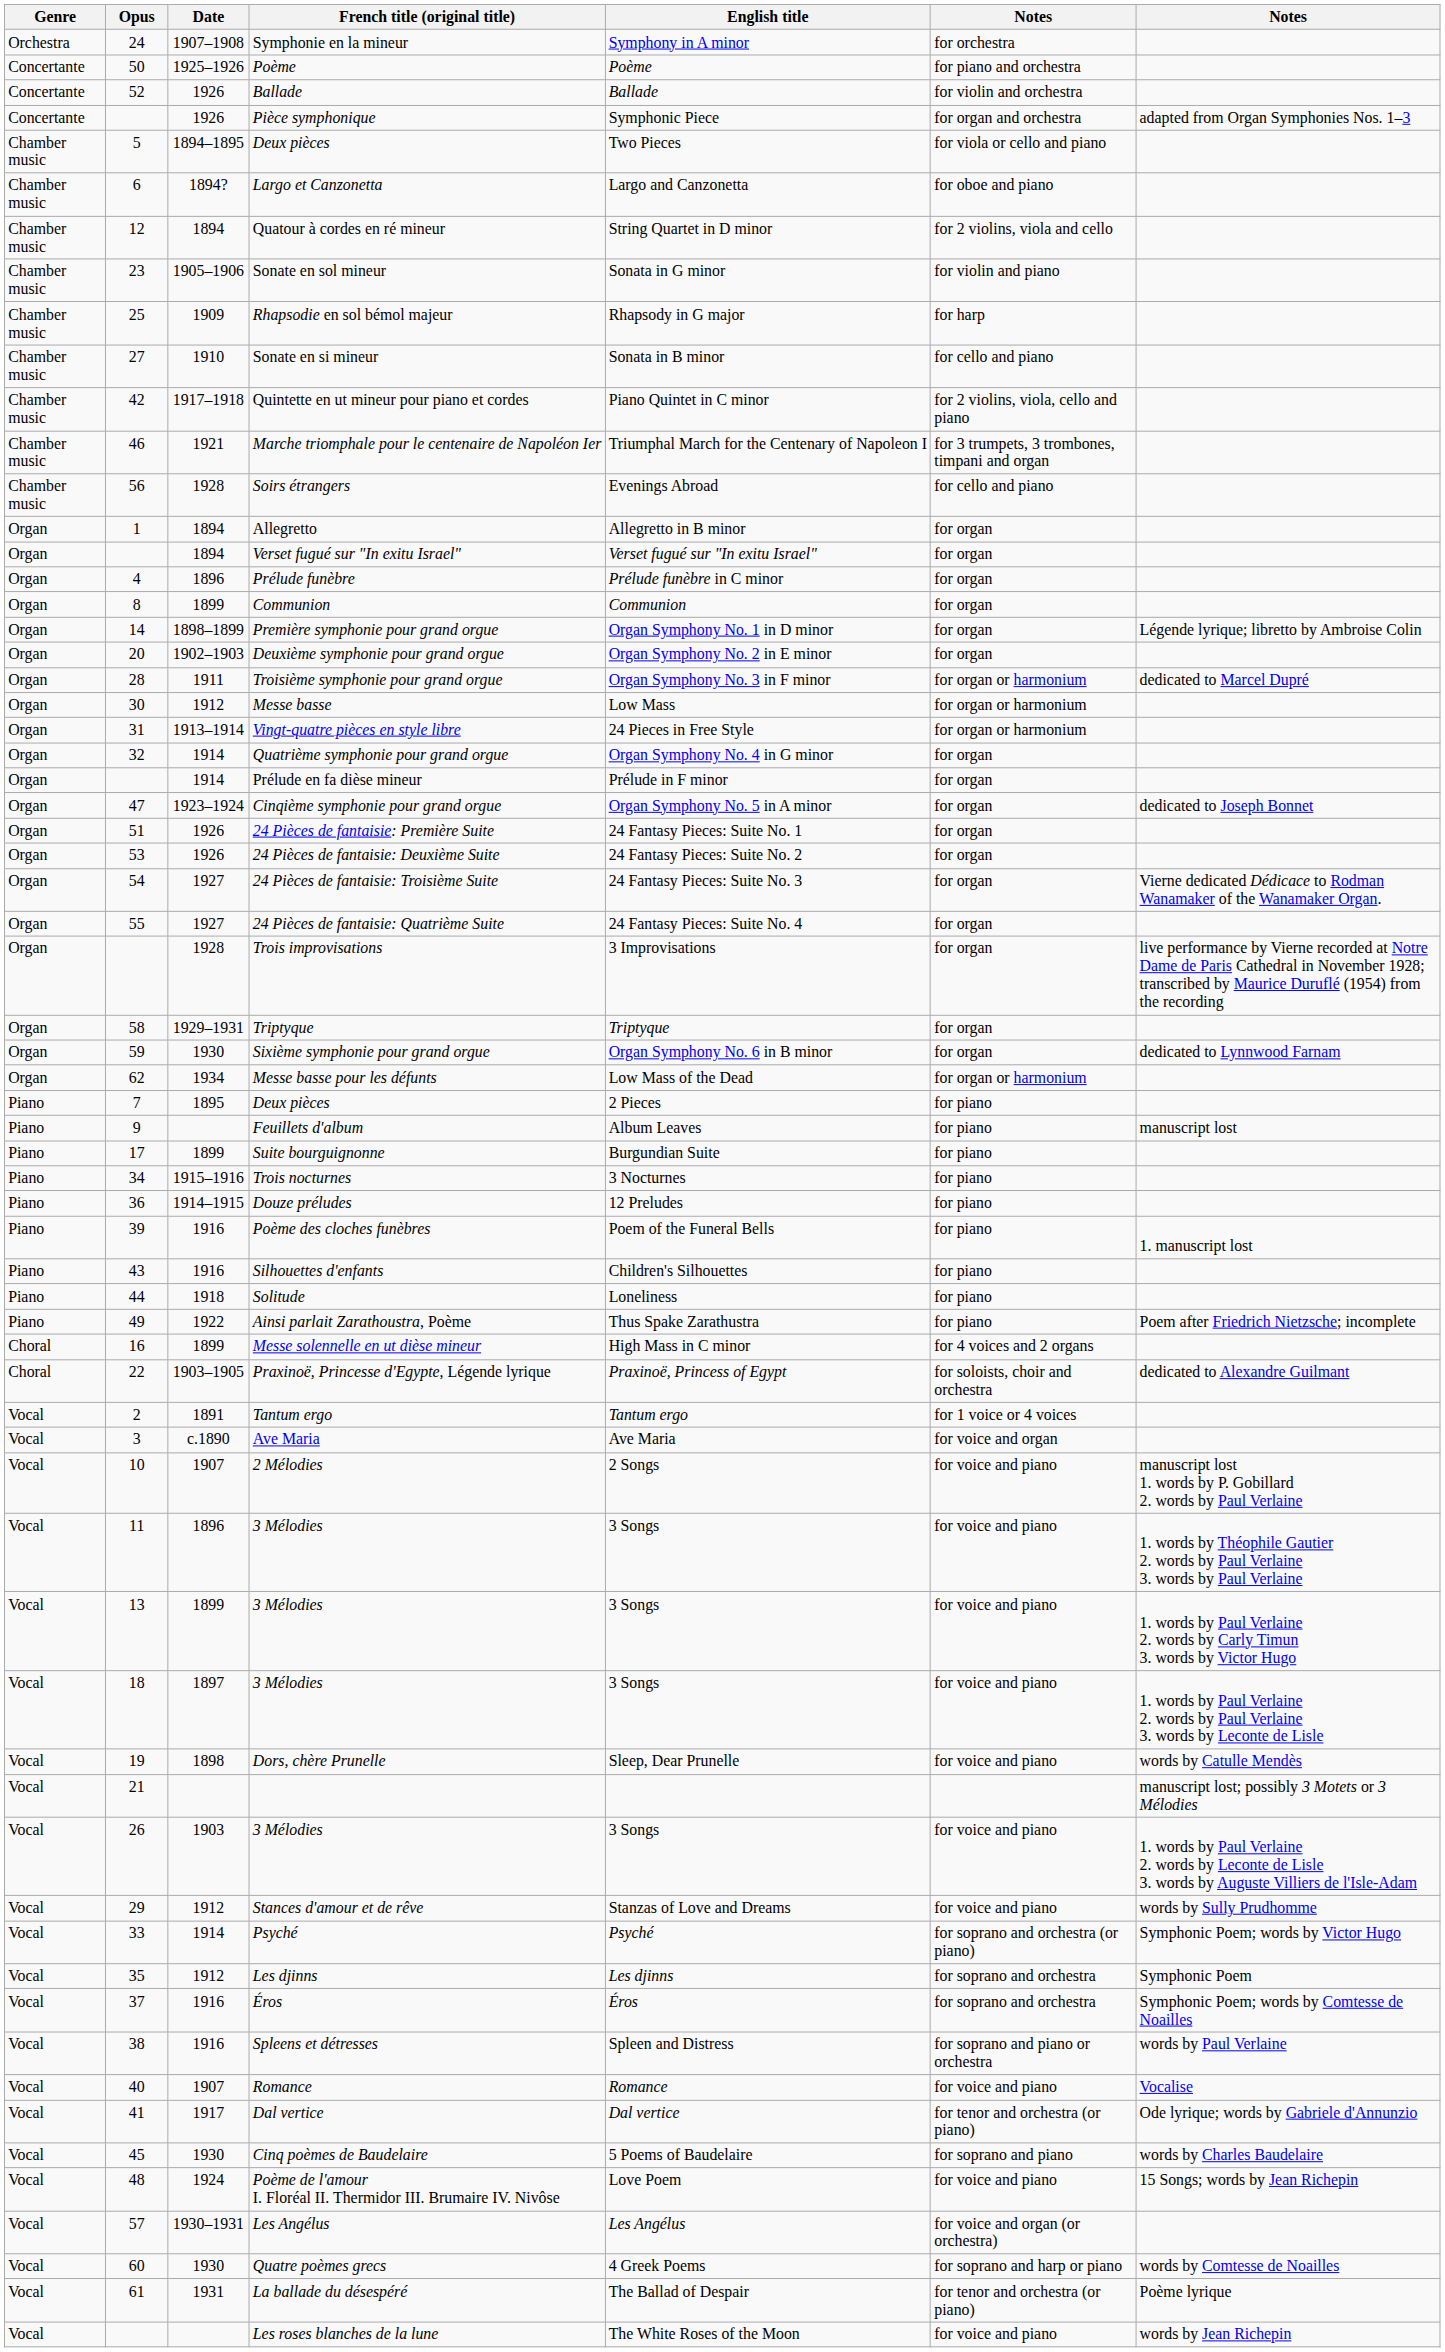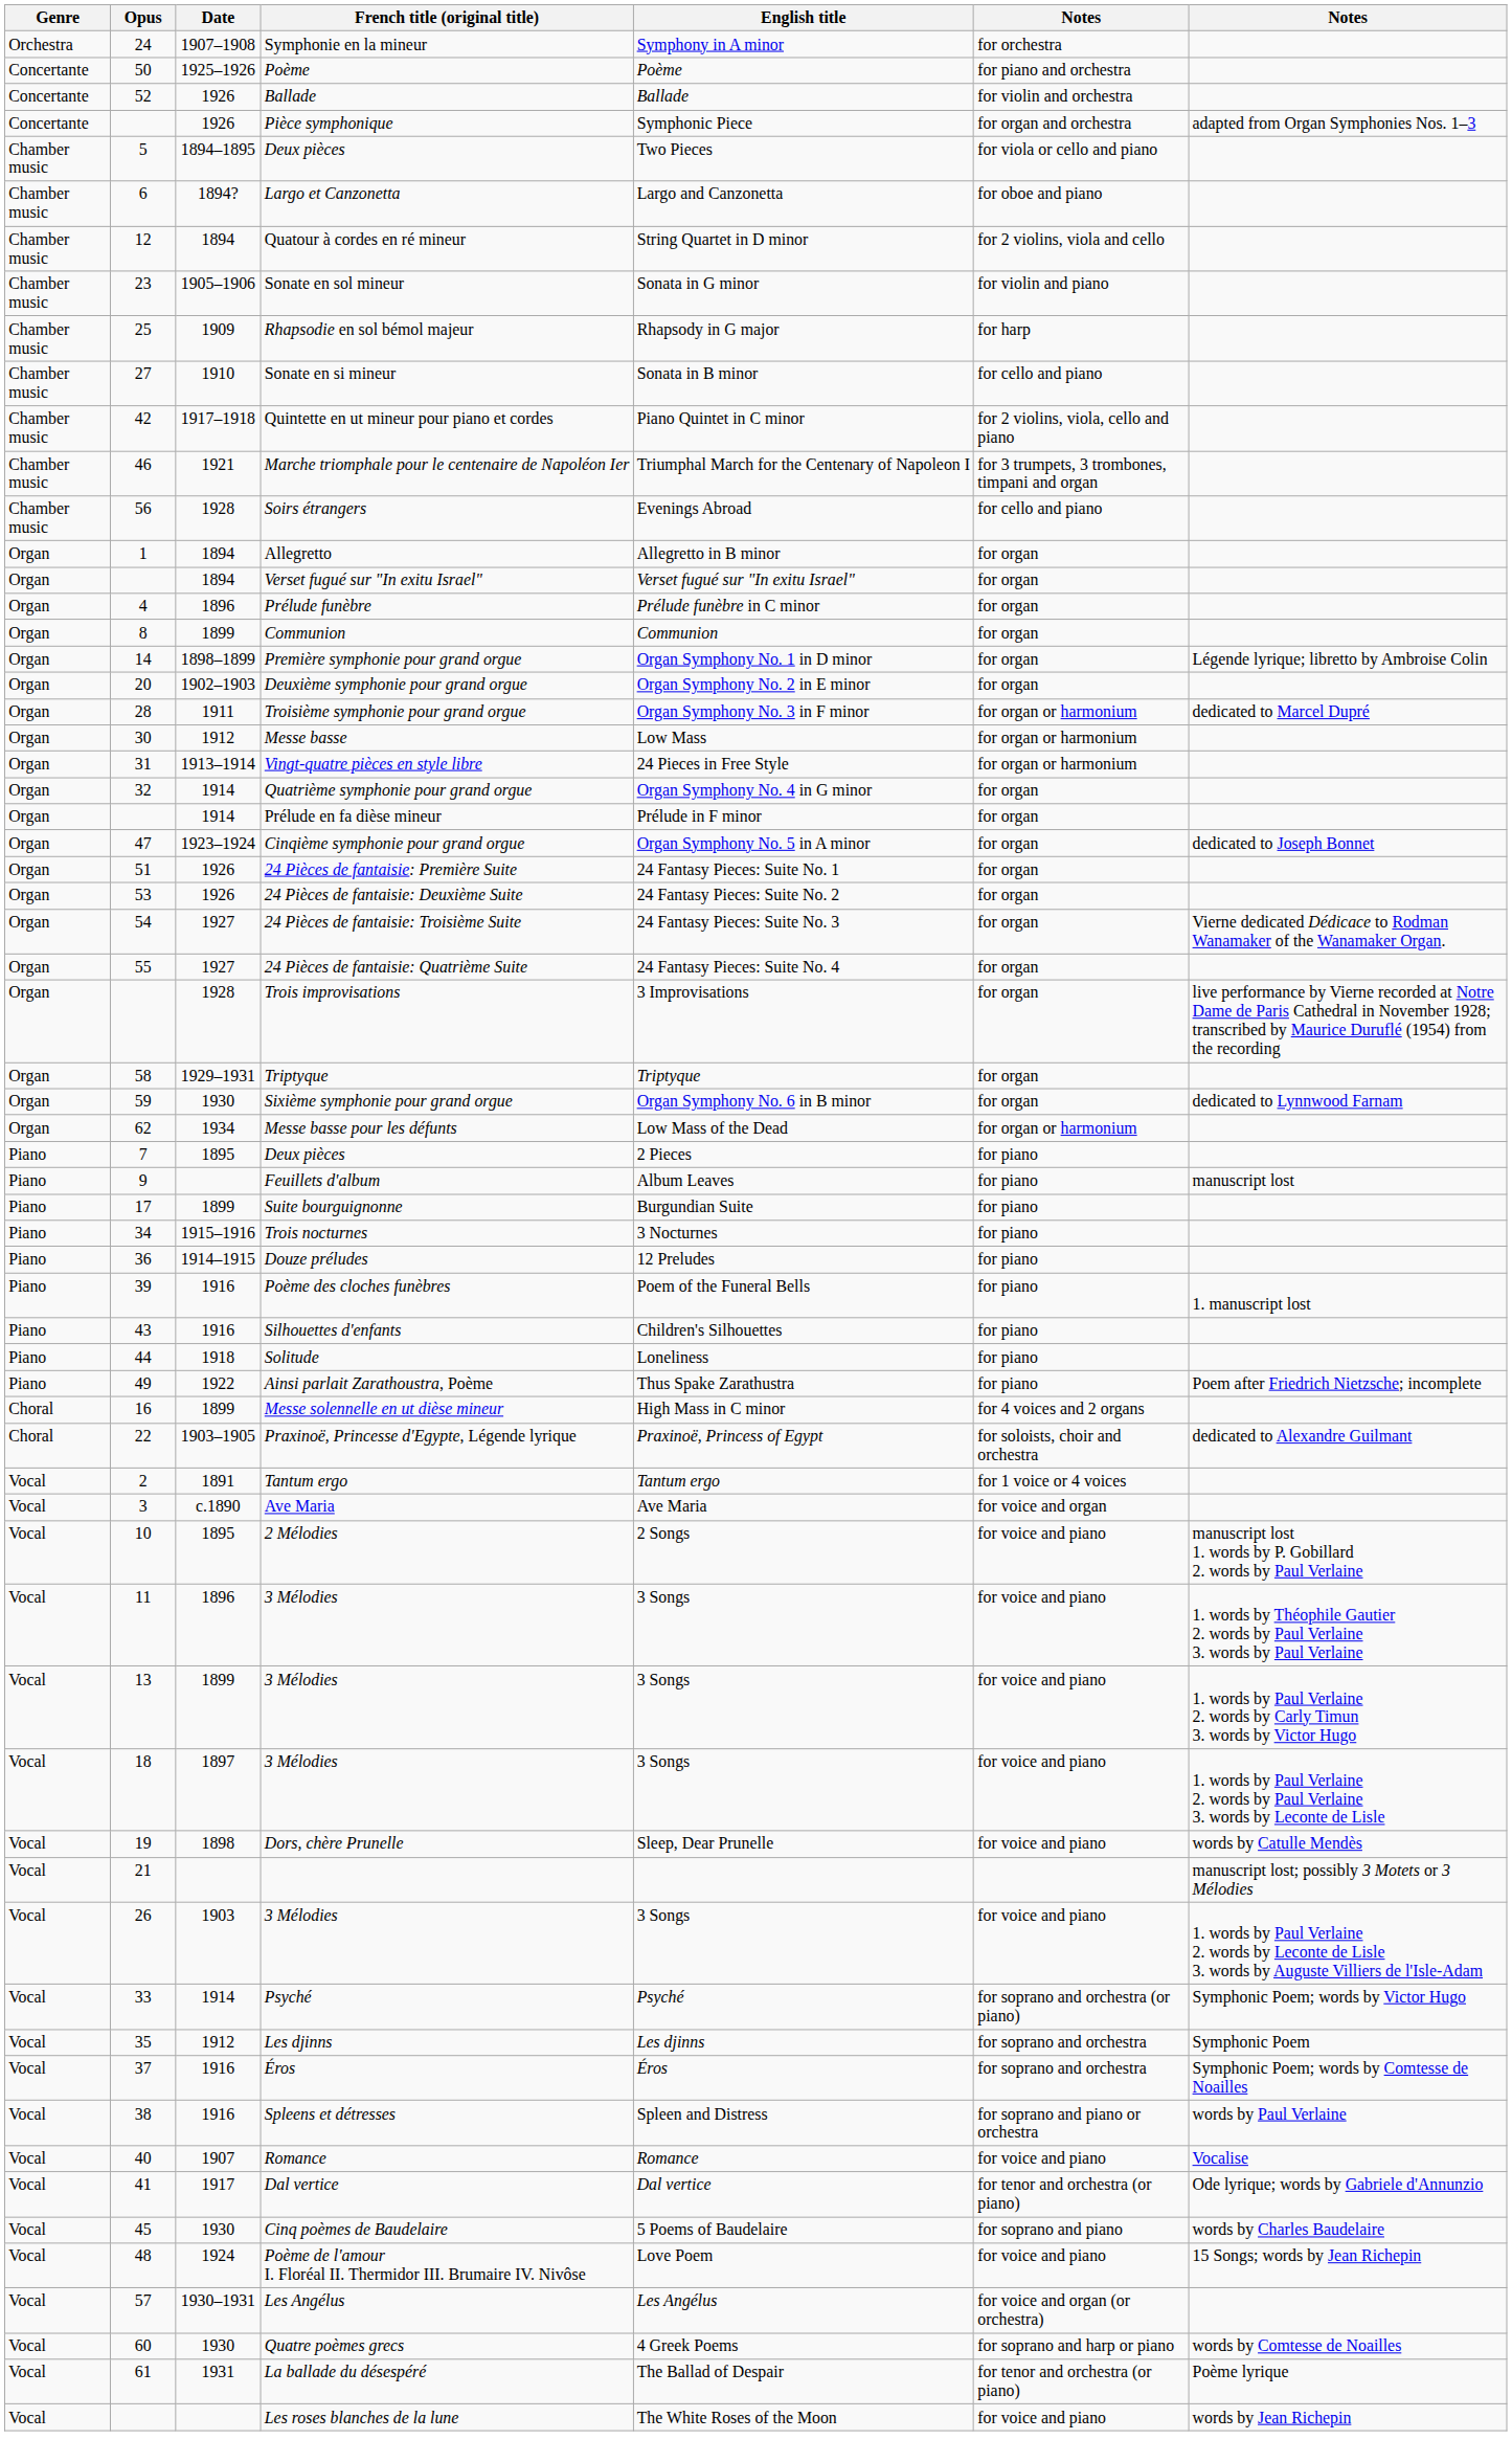2 Mélodies | Date: 1907 -> 1895
- row: Vocal | 29 | 1912 | Stances d'amour et de rêve | Stanzas of Love and Dreams | for voice and piano | words by Sully Prudhomme
